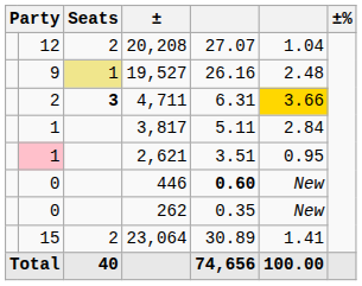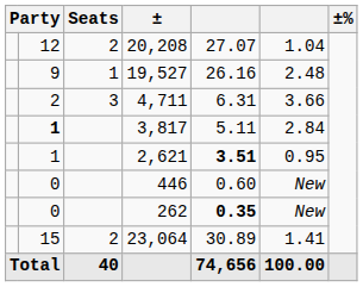19,527 | Seats: khaki background -> no background
4,711 | Seats: bold -> normal
4,711 | column 6: gold background -> no background
3,817 | column 2: normal -> bold
2,621 | column 2: pink background -> no background
2,621 | column 5: normal -> bold
446 | column 5: bold -> normal
262 | column 5: normal -> bold
